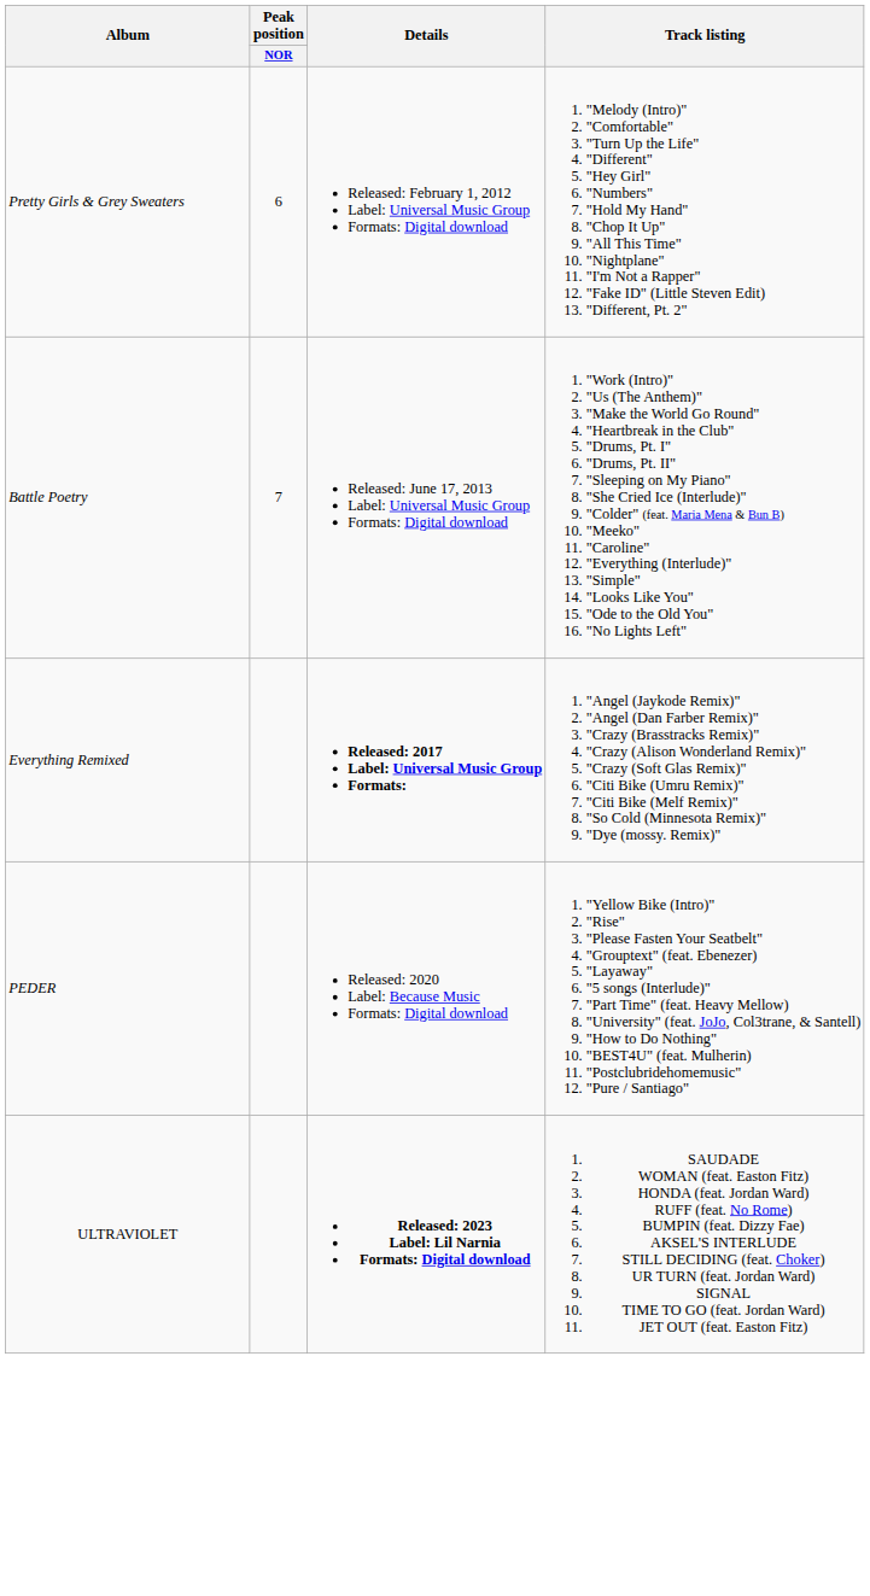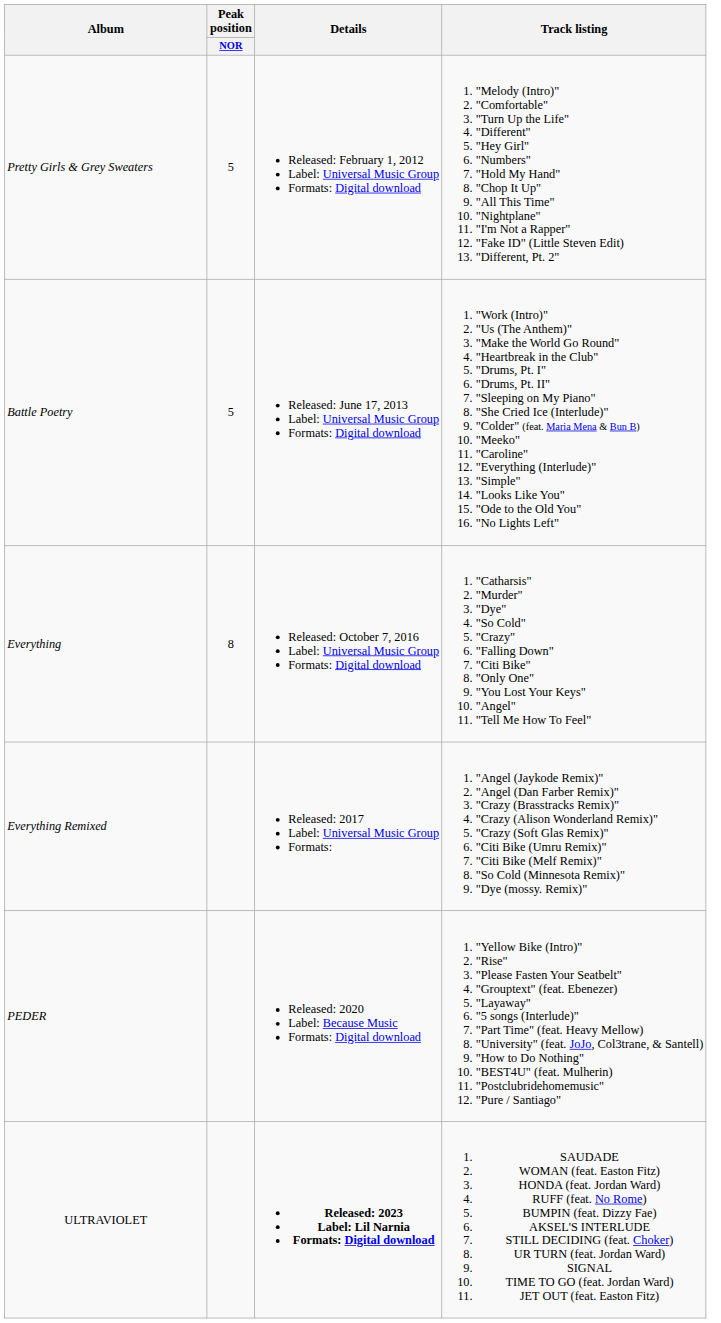Pretty Girls & Grey Sweaters | Peak position / NOR: 6 -> 5
Battle Poetry | Peak position / NOR: 7 -> 5
+ row: Everything | 8 | Released: October 7, 2016 Label: Universal Music Group Formats: Digital download | "Catharsis" "Murder" "Dye" "So Cold" "Crazy" "Falling Down" "Citi Bike" "Only One" "You Lost Your Keys" "Angel" "Tell Me How To Feel"
Everything Remixed | Details: bold -> normal
